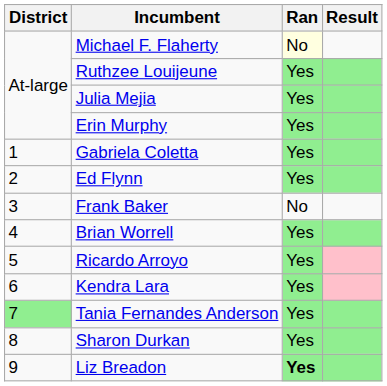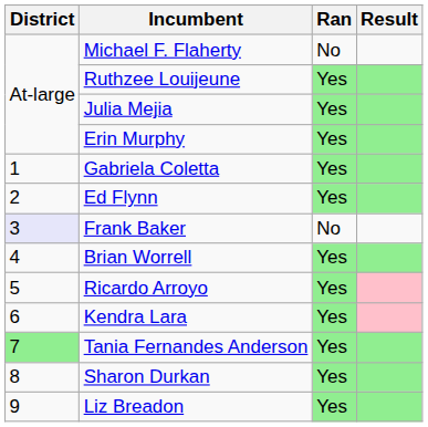Michael F. Flaherty | Ran: lightyellow background -> no background
Frank Baker | District: no background -> lavender background
Liz Breadon | Ran: bold -> normal
